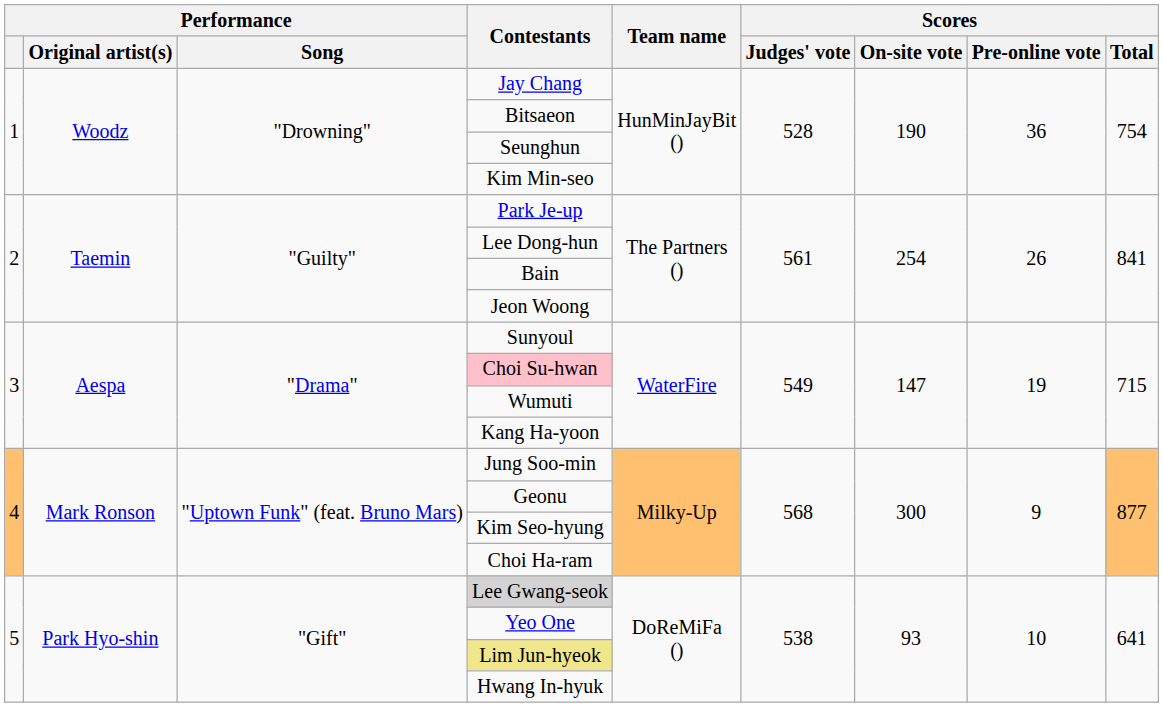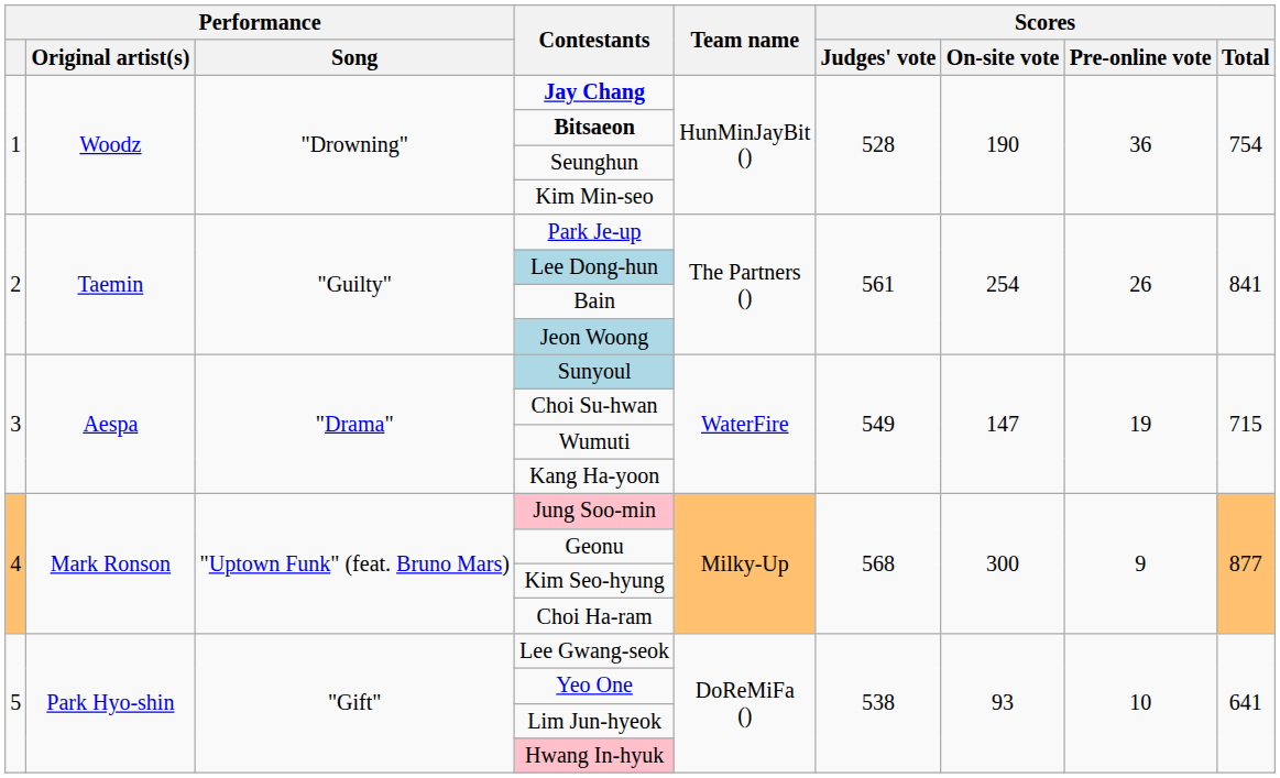Jay Chang | Contestants: normal -> bold
Bitsaeon | Contestants: normal -> bold
Lee Dong-hun | Contestants: no background -> lightblue background
Jeon Woong | Contestants: no background -> lightblue background
Sunyoul | Contestants: no background -> lightblue background
Choi Su-hwan | Contestants: pink background -> no background
Jung Soo-min | Contestants: no background -> pink background
Lee Gwang-seok | Contestants: lightgrey background -> no background
Lim Jun-hyeok | Contestants: khaki background -> no background
Hwang In-hyuk | Contestants: no background -> pink background
